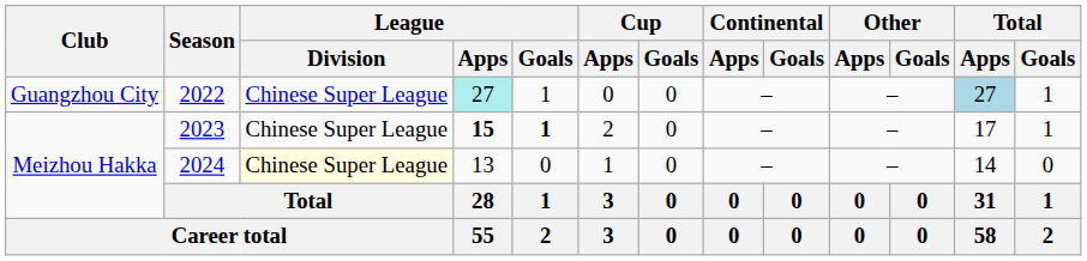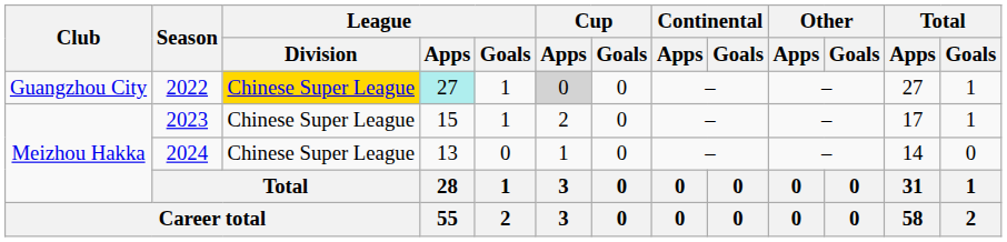2022 | League / Division: no background -> gold background
2022 | Cup / Apps: no background -> lightgrey background
2022 | Total / Apps: lightblue background -> no background
2023 | League / Apps: bold -> normal
2023 | League / Goals: bold -> normal
2024 | League / Division: lightyellow background -> no background
